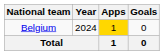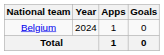Belgium | Apps: gold background -> no background
